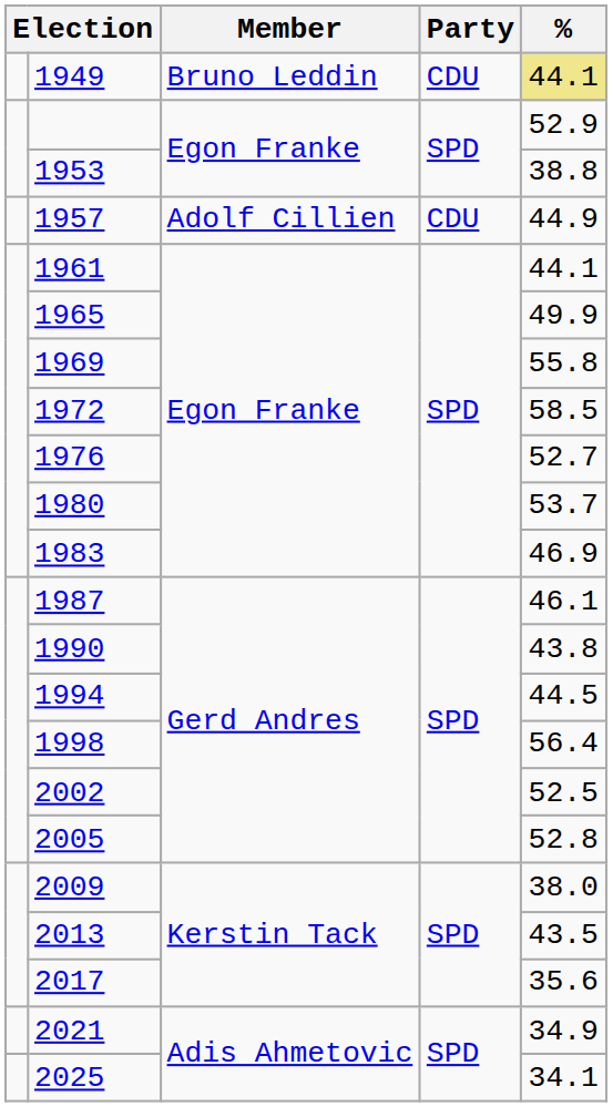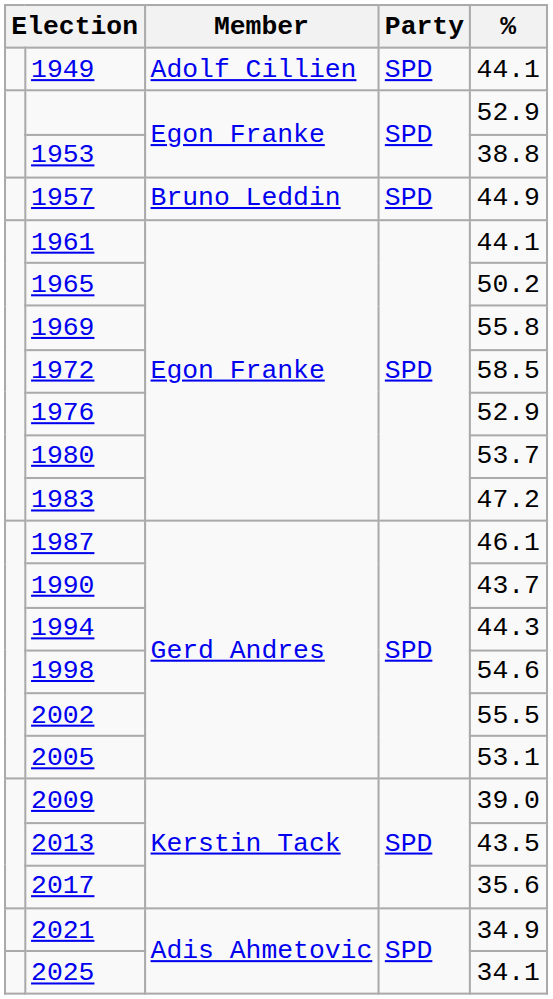1949 | Member: Bruno Leddin -> Adolf Cillien
1949 | Party: CDU -> SPD
1949 | %: khaki background -> no background
1957 | Member: Adolf Cillien -> Bruno Leddin
1957 | Party: CDU -> SPD
1965 | %: 49.9 -> 50.2
1976 | %: 52.7 -> 52.9
1983 | %: 46.9 -> 47.2
1990 | %: 43.8 -> 43.7
1994 | %: 44.5 -> 44.3
1998 | %: 56.4 -> 54.6
2002 | %: 52.5 -> 55.5
2005 | %: 52.8 -> 53.1
2009 | %: 38.0 -> 39.0
